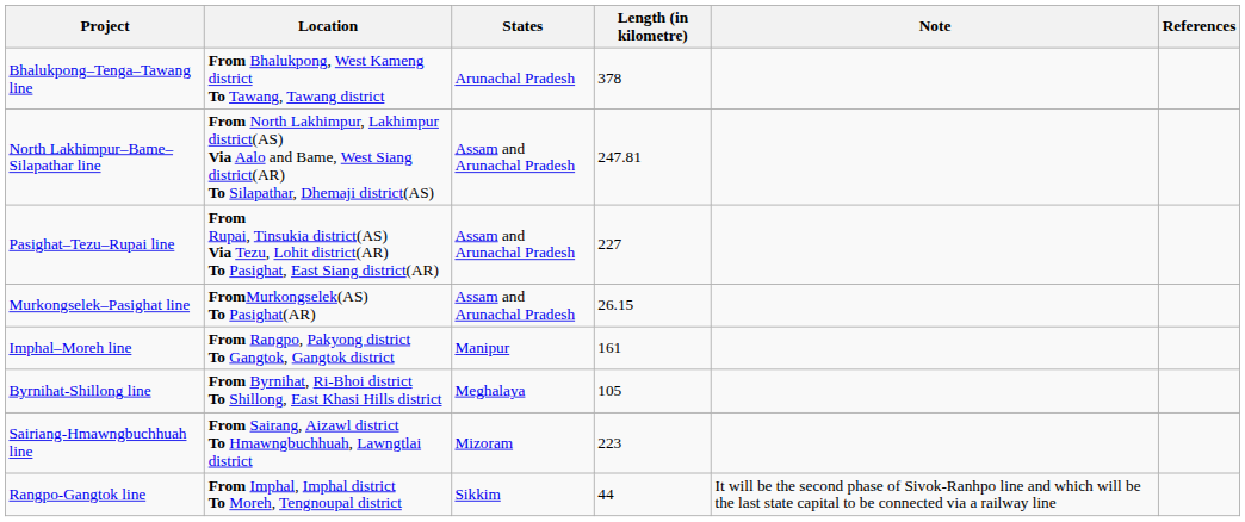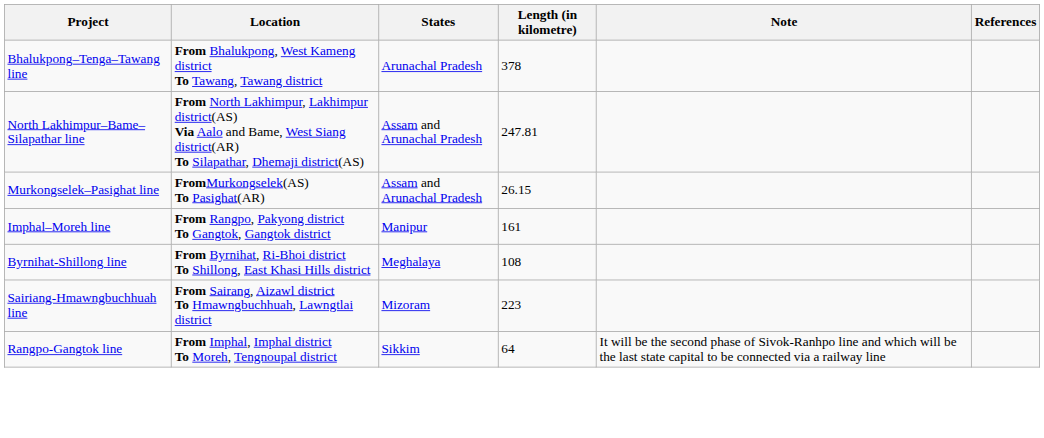- row: Pasighat–Tezu–Rupai line | From Rupai, Tinsukia district(AS) Via Tezu, Lohit district(AR) To Pasighat, East Siang district(AR) | Assam and Arunachal Pradesh | 227
Byrnihat-Shillong line | Length (in kilometre): 105 -> 108
Rangpo-Gangtok line | Length (in kilometre): 44 -> 64
